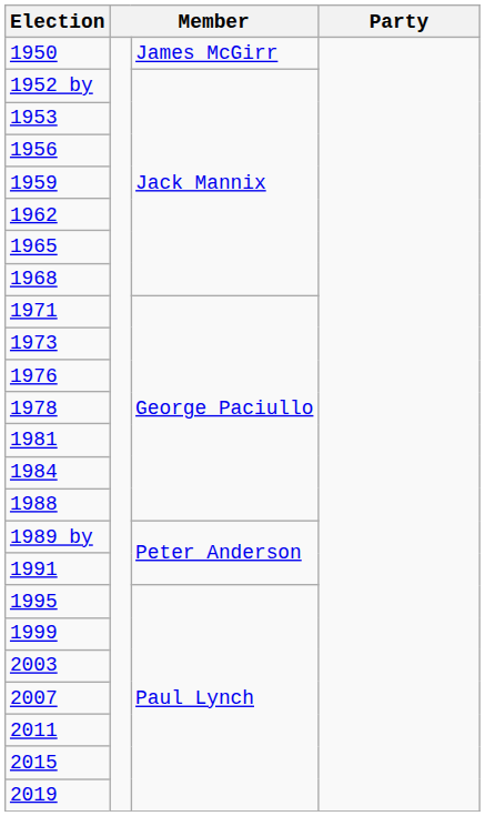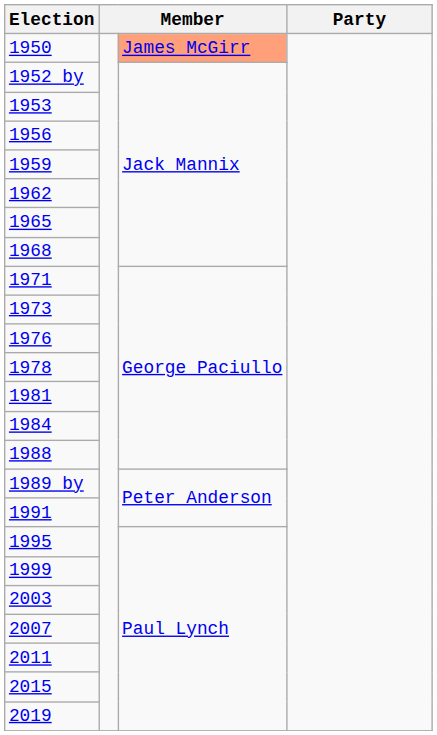1950 | column 3: no background -> lightsalmon background
